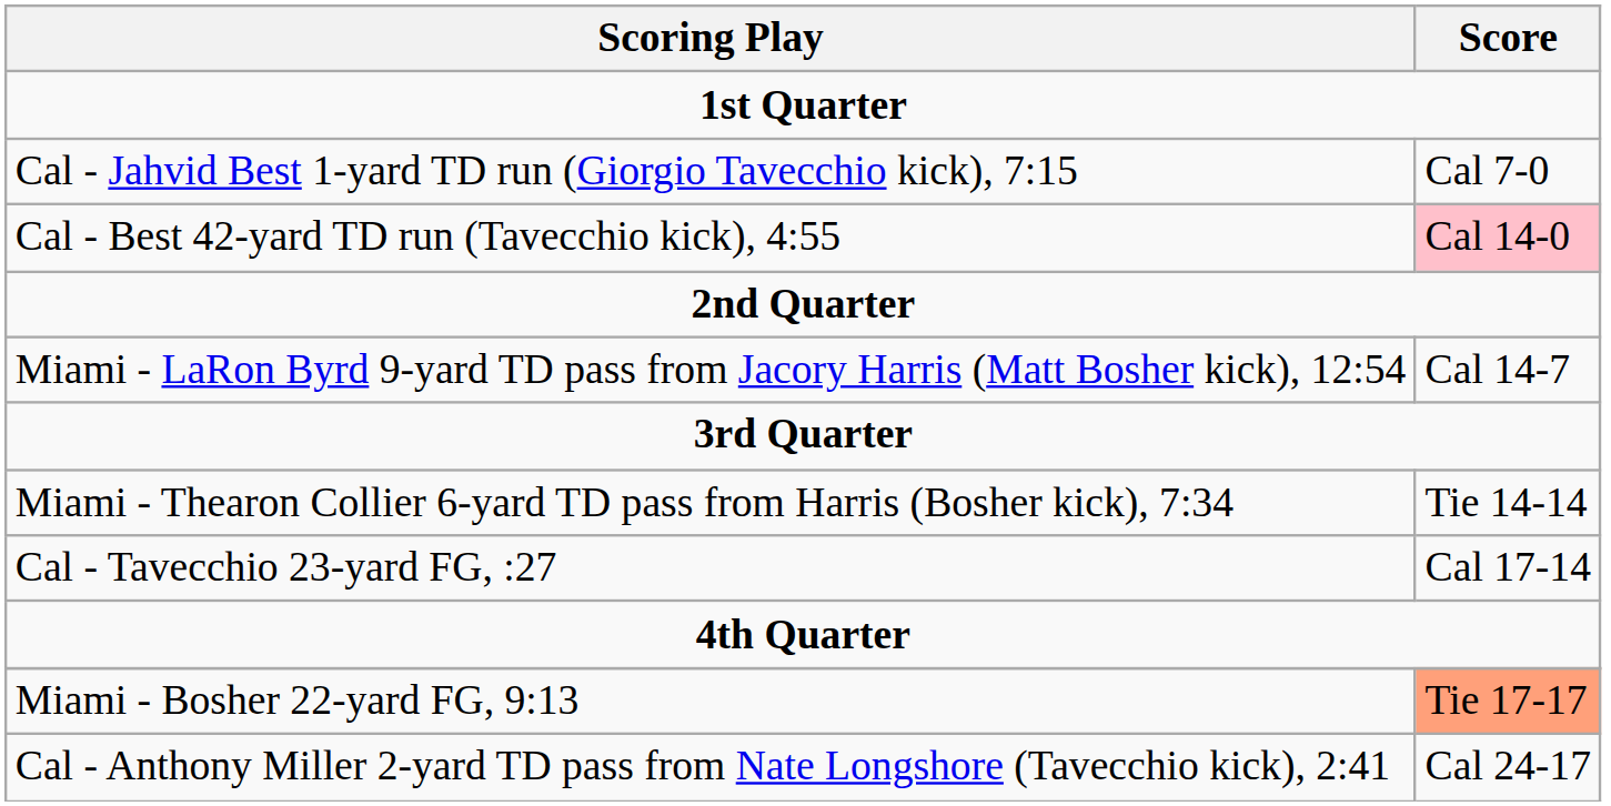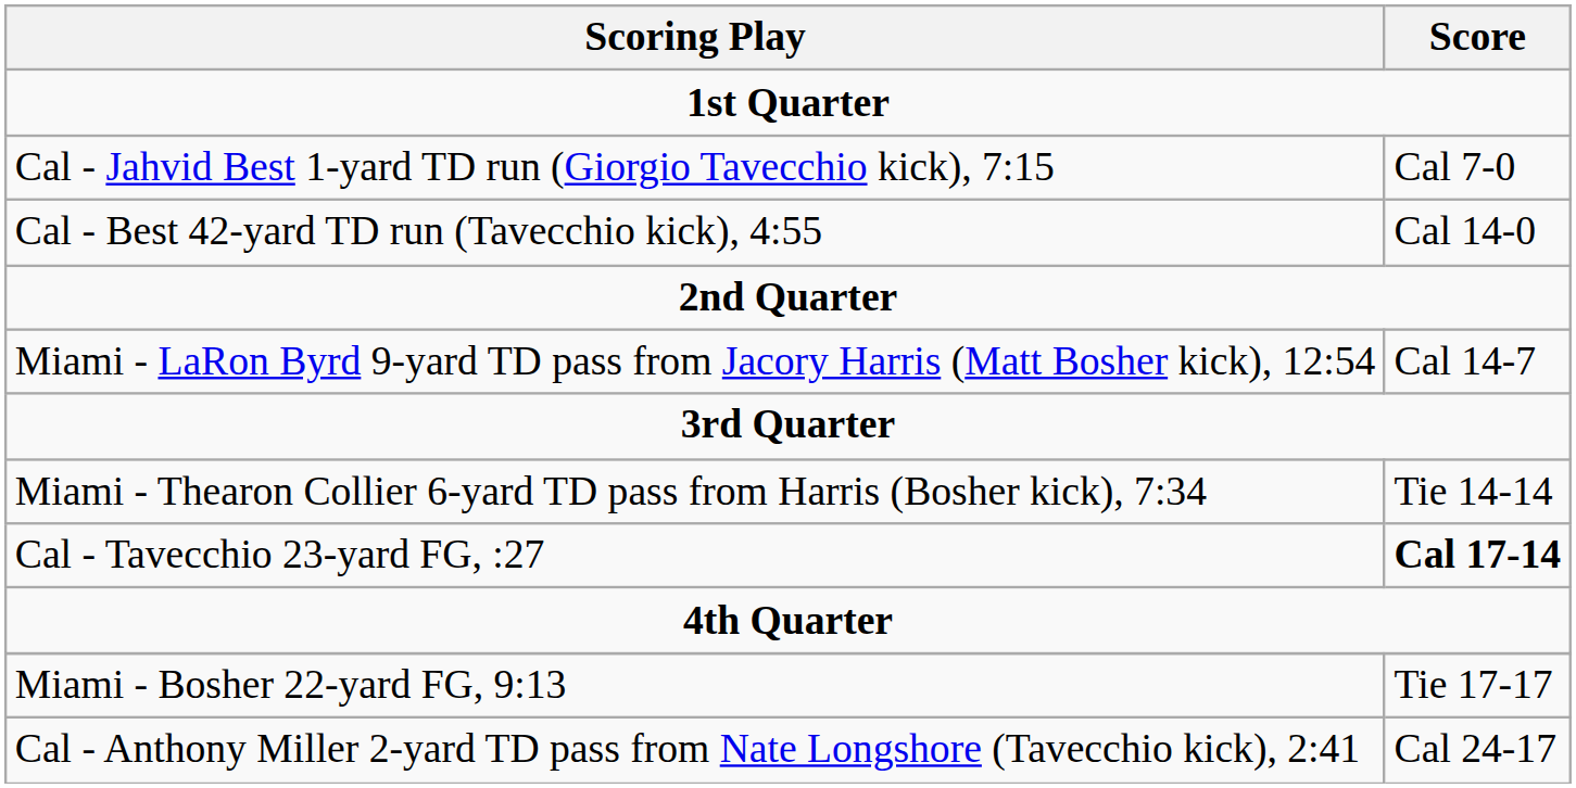Cal - Best 42-yard TD run (Tavecchio kick), 4:55 | Score: pink background -> no background
Cal - Tavecchio 23-yard FG, :27 | Score: normal -> bold
Miami - Bosher 22-yard FG, 9:13 | Score: lightsalmon background -> no background
